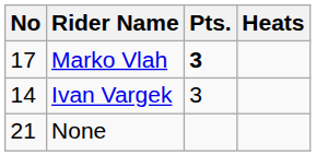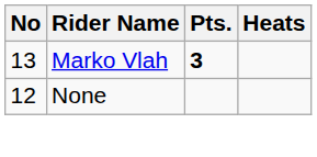Marko Vlah | No: 17 -> 13
- row: 14 | Ivan Vargek | 3
None | No: 21 -> 12
